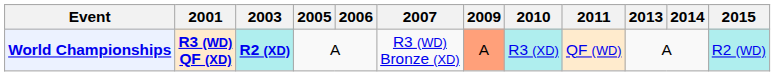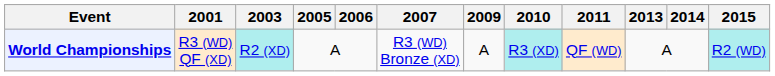World Championships | 2001: bold -> normal
World Championships | 2003: bold -> normal
World Championships | 2009: lightsalmon background -> no background
